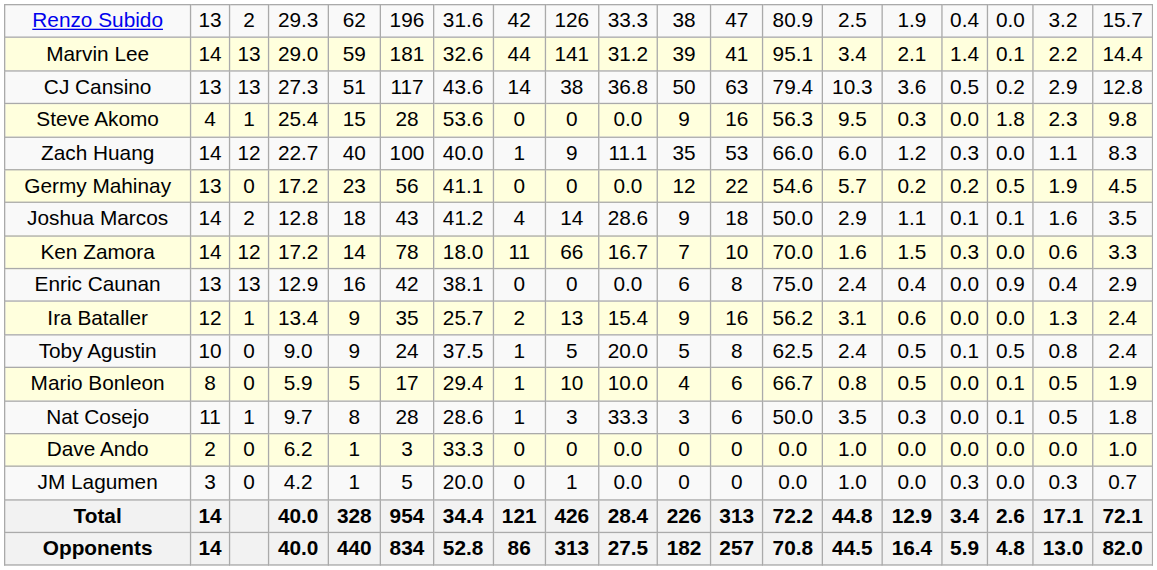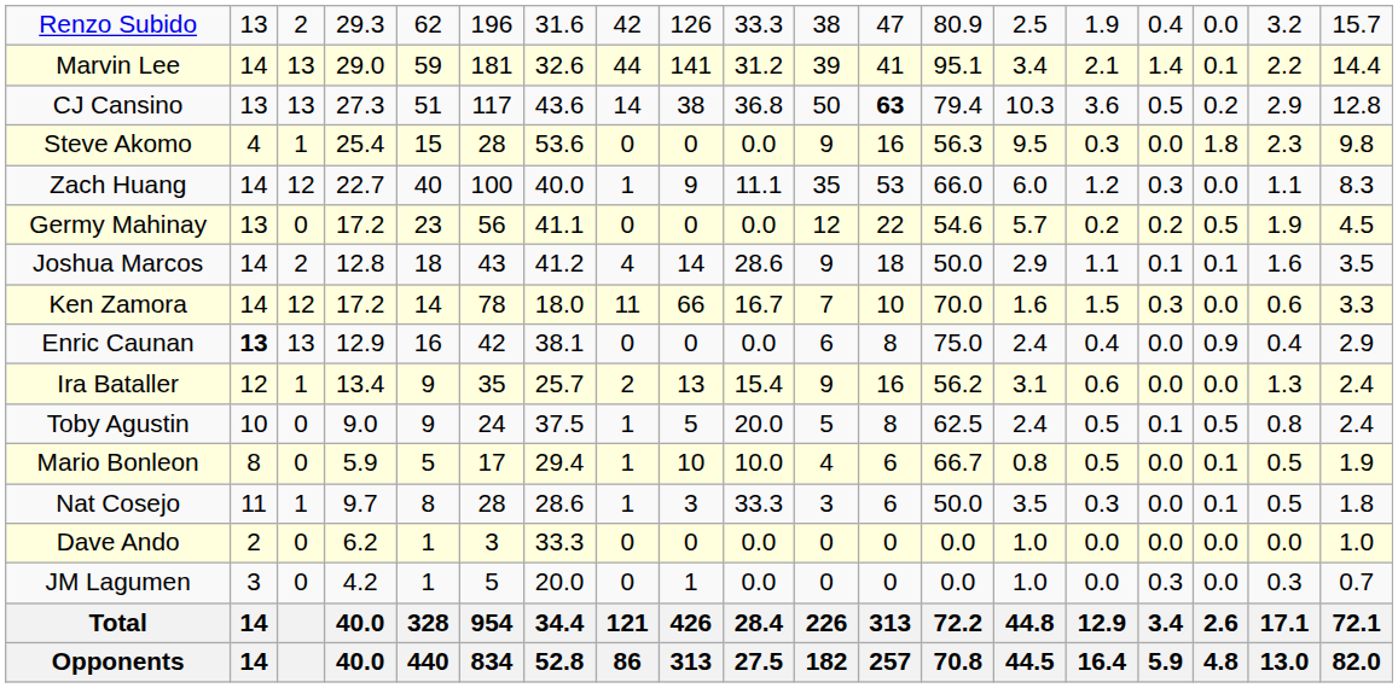CJ Cansino | column 12: normal -> bold
Enric Caunan | column 2: normal -> bold
